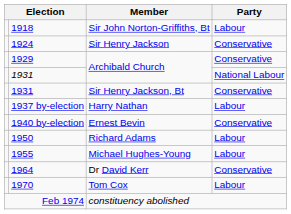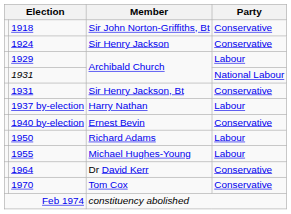Sir John Norton-Griffiths, Bt | Party: Labour -> Conservative
1929 / Archibald Church | Party: Conservative -> Labour
Tom Cox | Party: Labour -> Conservative
